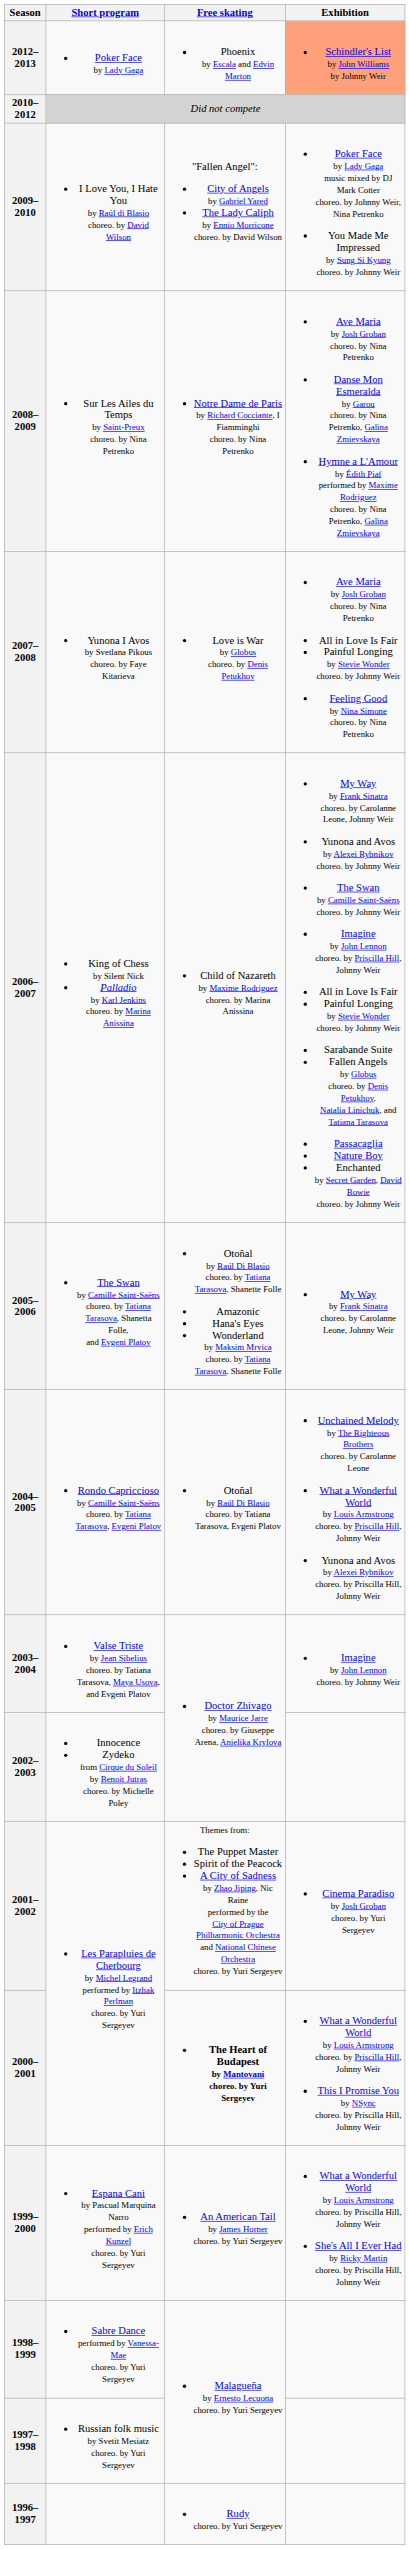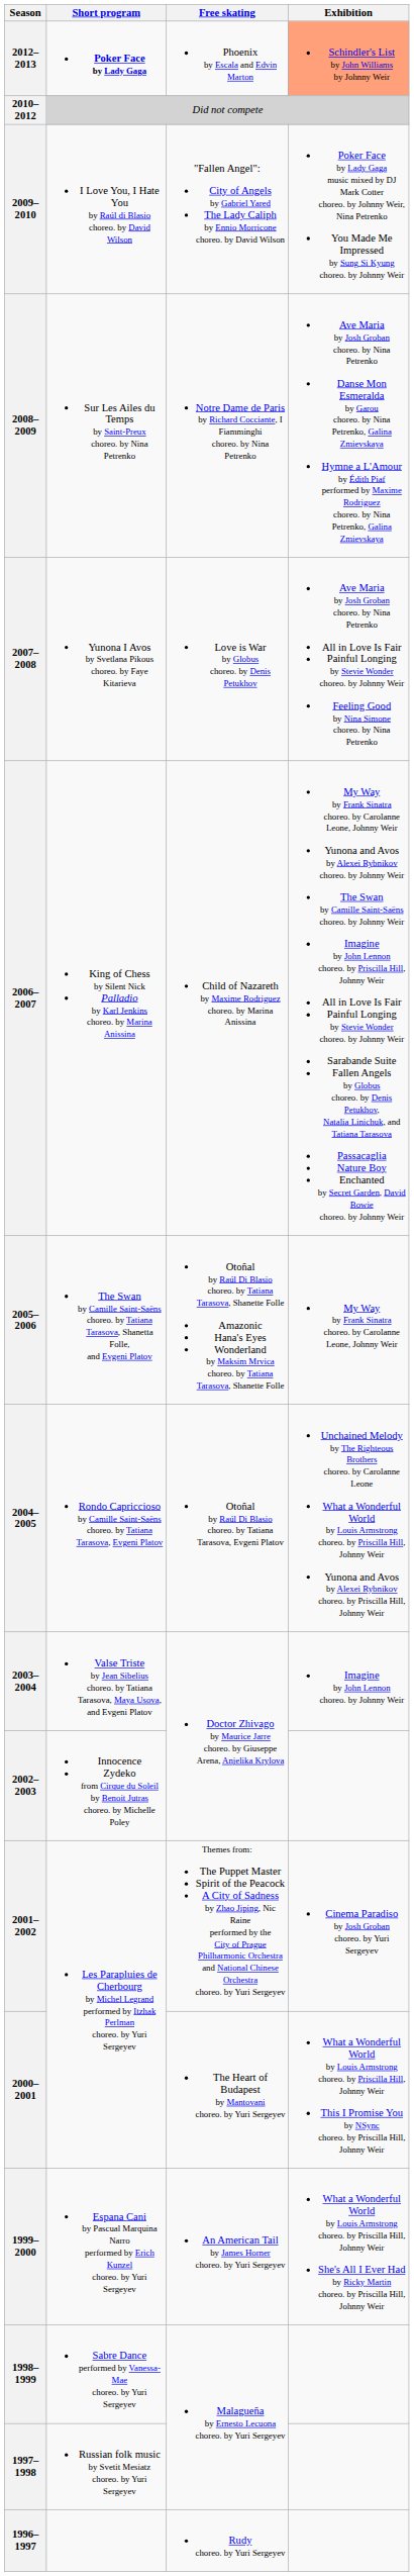2012–2013 | Short program: normal -> bold
2000–2001 | Free skating: bold -> normal
